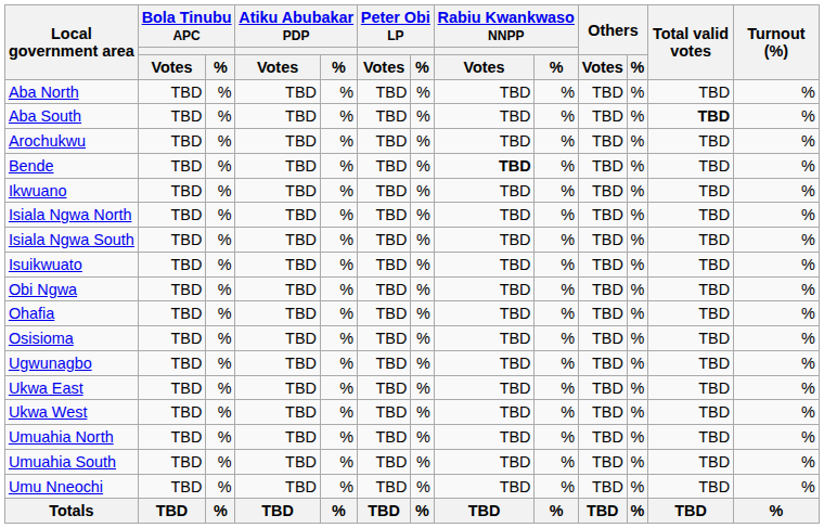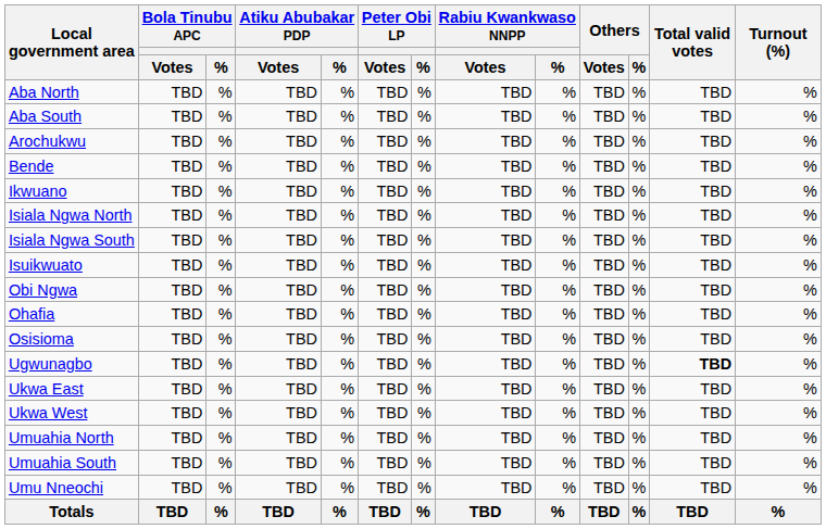Aba South | Total valid votes: bold -> normal
Bende | Rabiu Kwankwaso NNPP / Votes: bold -> normal
Ugwunagbo | Total valid votes: normal -> bold
